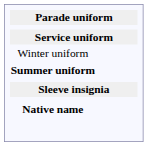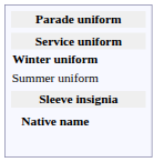Winter uniform | column 1: normal -> bold
Summer uniform | column 1: bold -> normal
